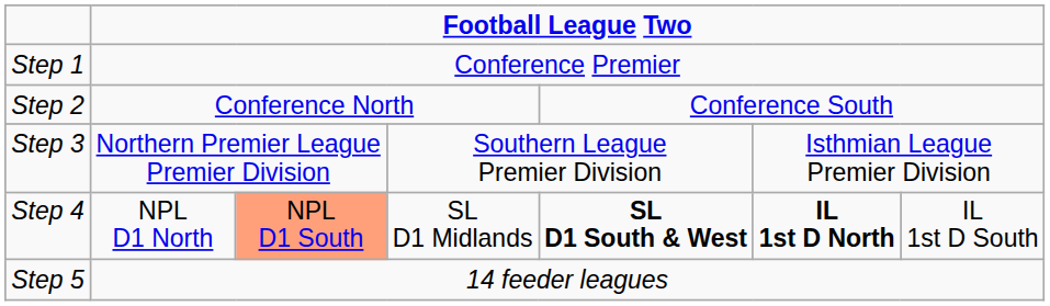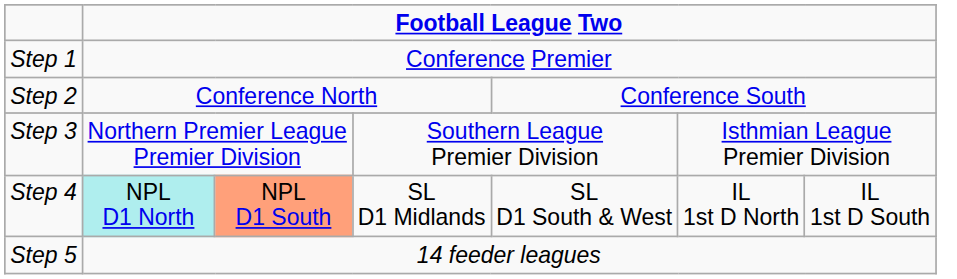Step 4 | column 2: no background -> paleturquoise background
Step 4 | column 5: bold -> normal
Step 4 | column 6: bold -> normal
